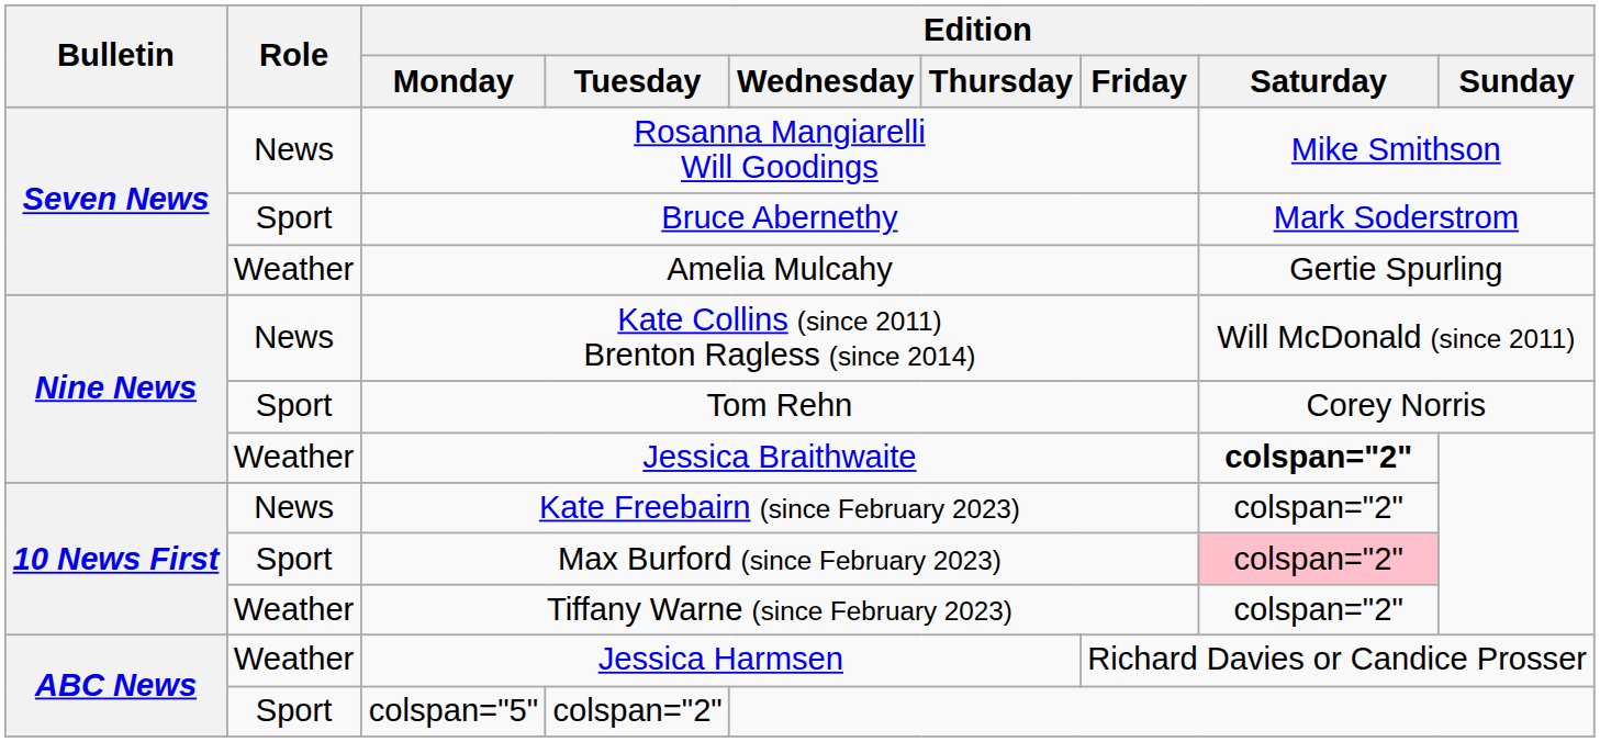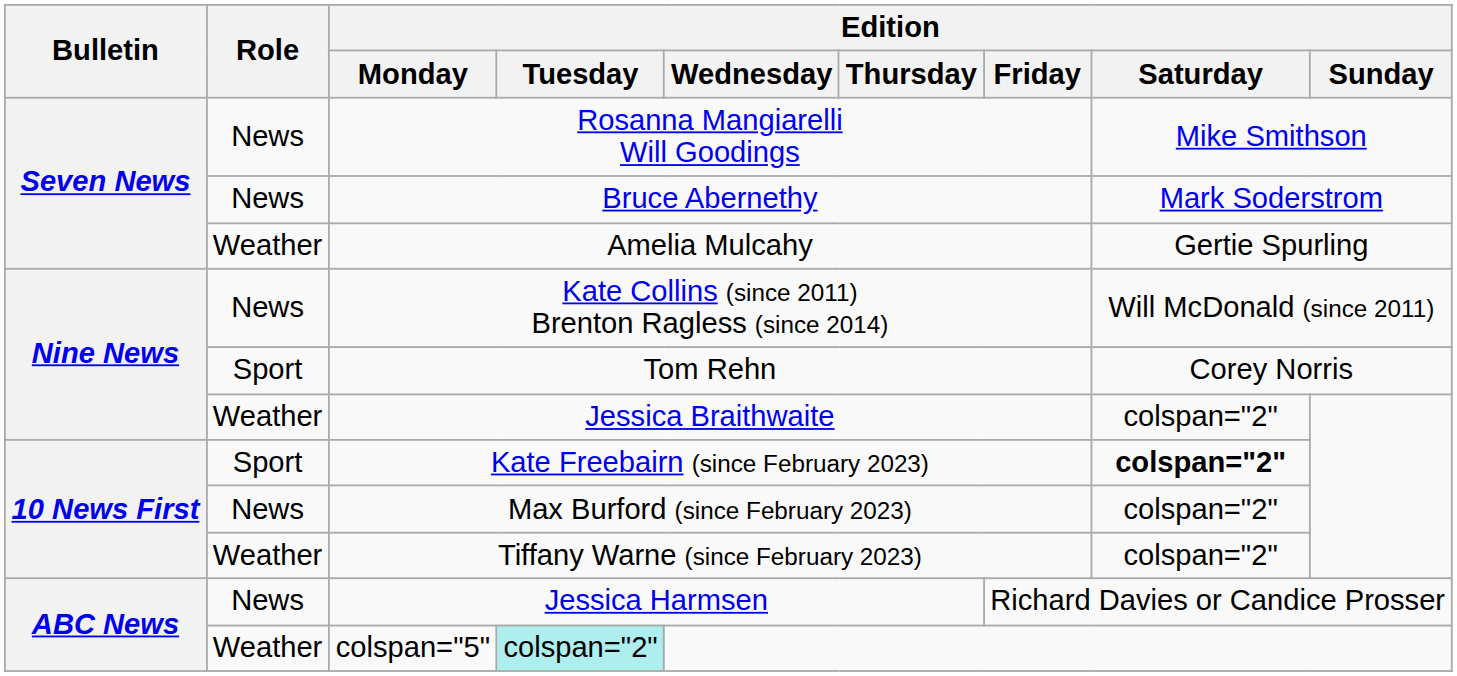Bruce Abernethy | Role: Sport -> News
Jessica Braithwaite | Edition / Saturday: bold -> normal
Kate Freebairn (since February 2023) | Role: News -> Sport
Kate Freebairn (since February 2023) | Edition / Saturday: normal -> bold
Max Burford (since February 2023) | Role: Sport -> News
Max Burford (since February 2023) | Edition / Saturday: pink background -> no background
Jessica Harmsen | Role: Weather -> News
colspan="5" | Role: Sport -> Weather
colspan="5" | Edition / Tuesday: no background -> paleturquoise background
